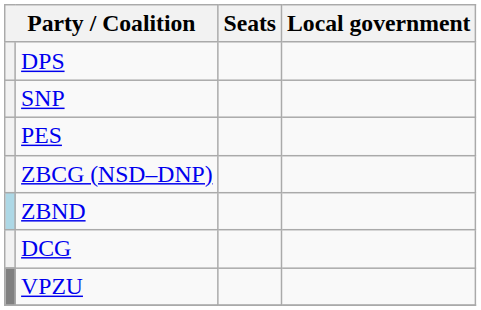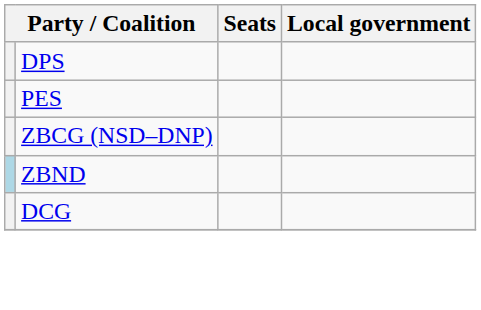- row: SNP
- row: VPZU
